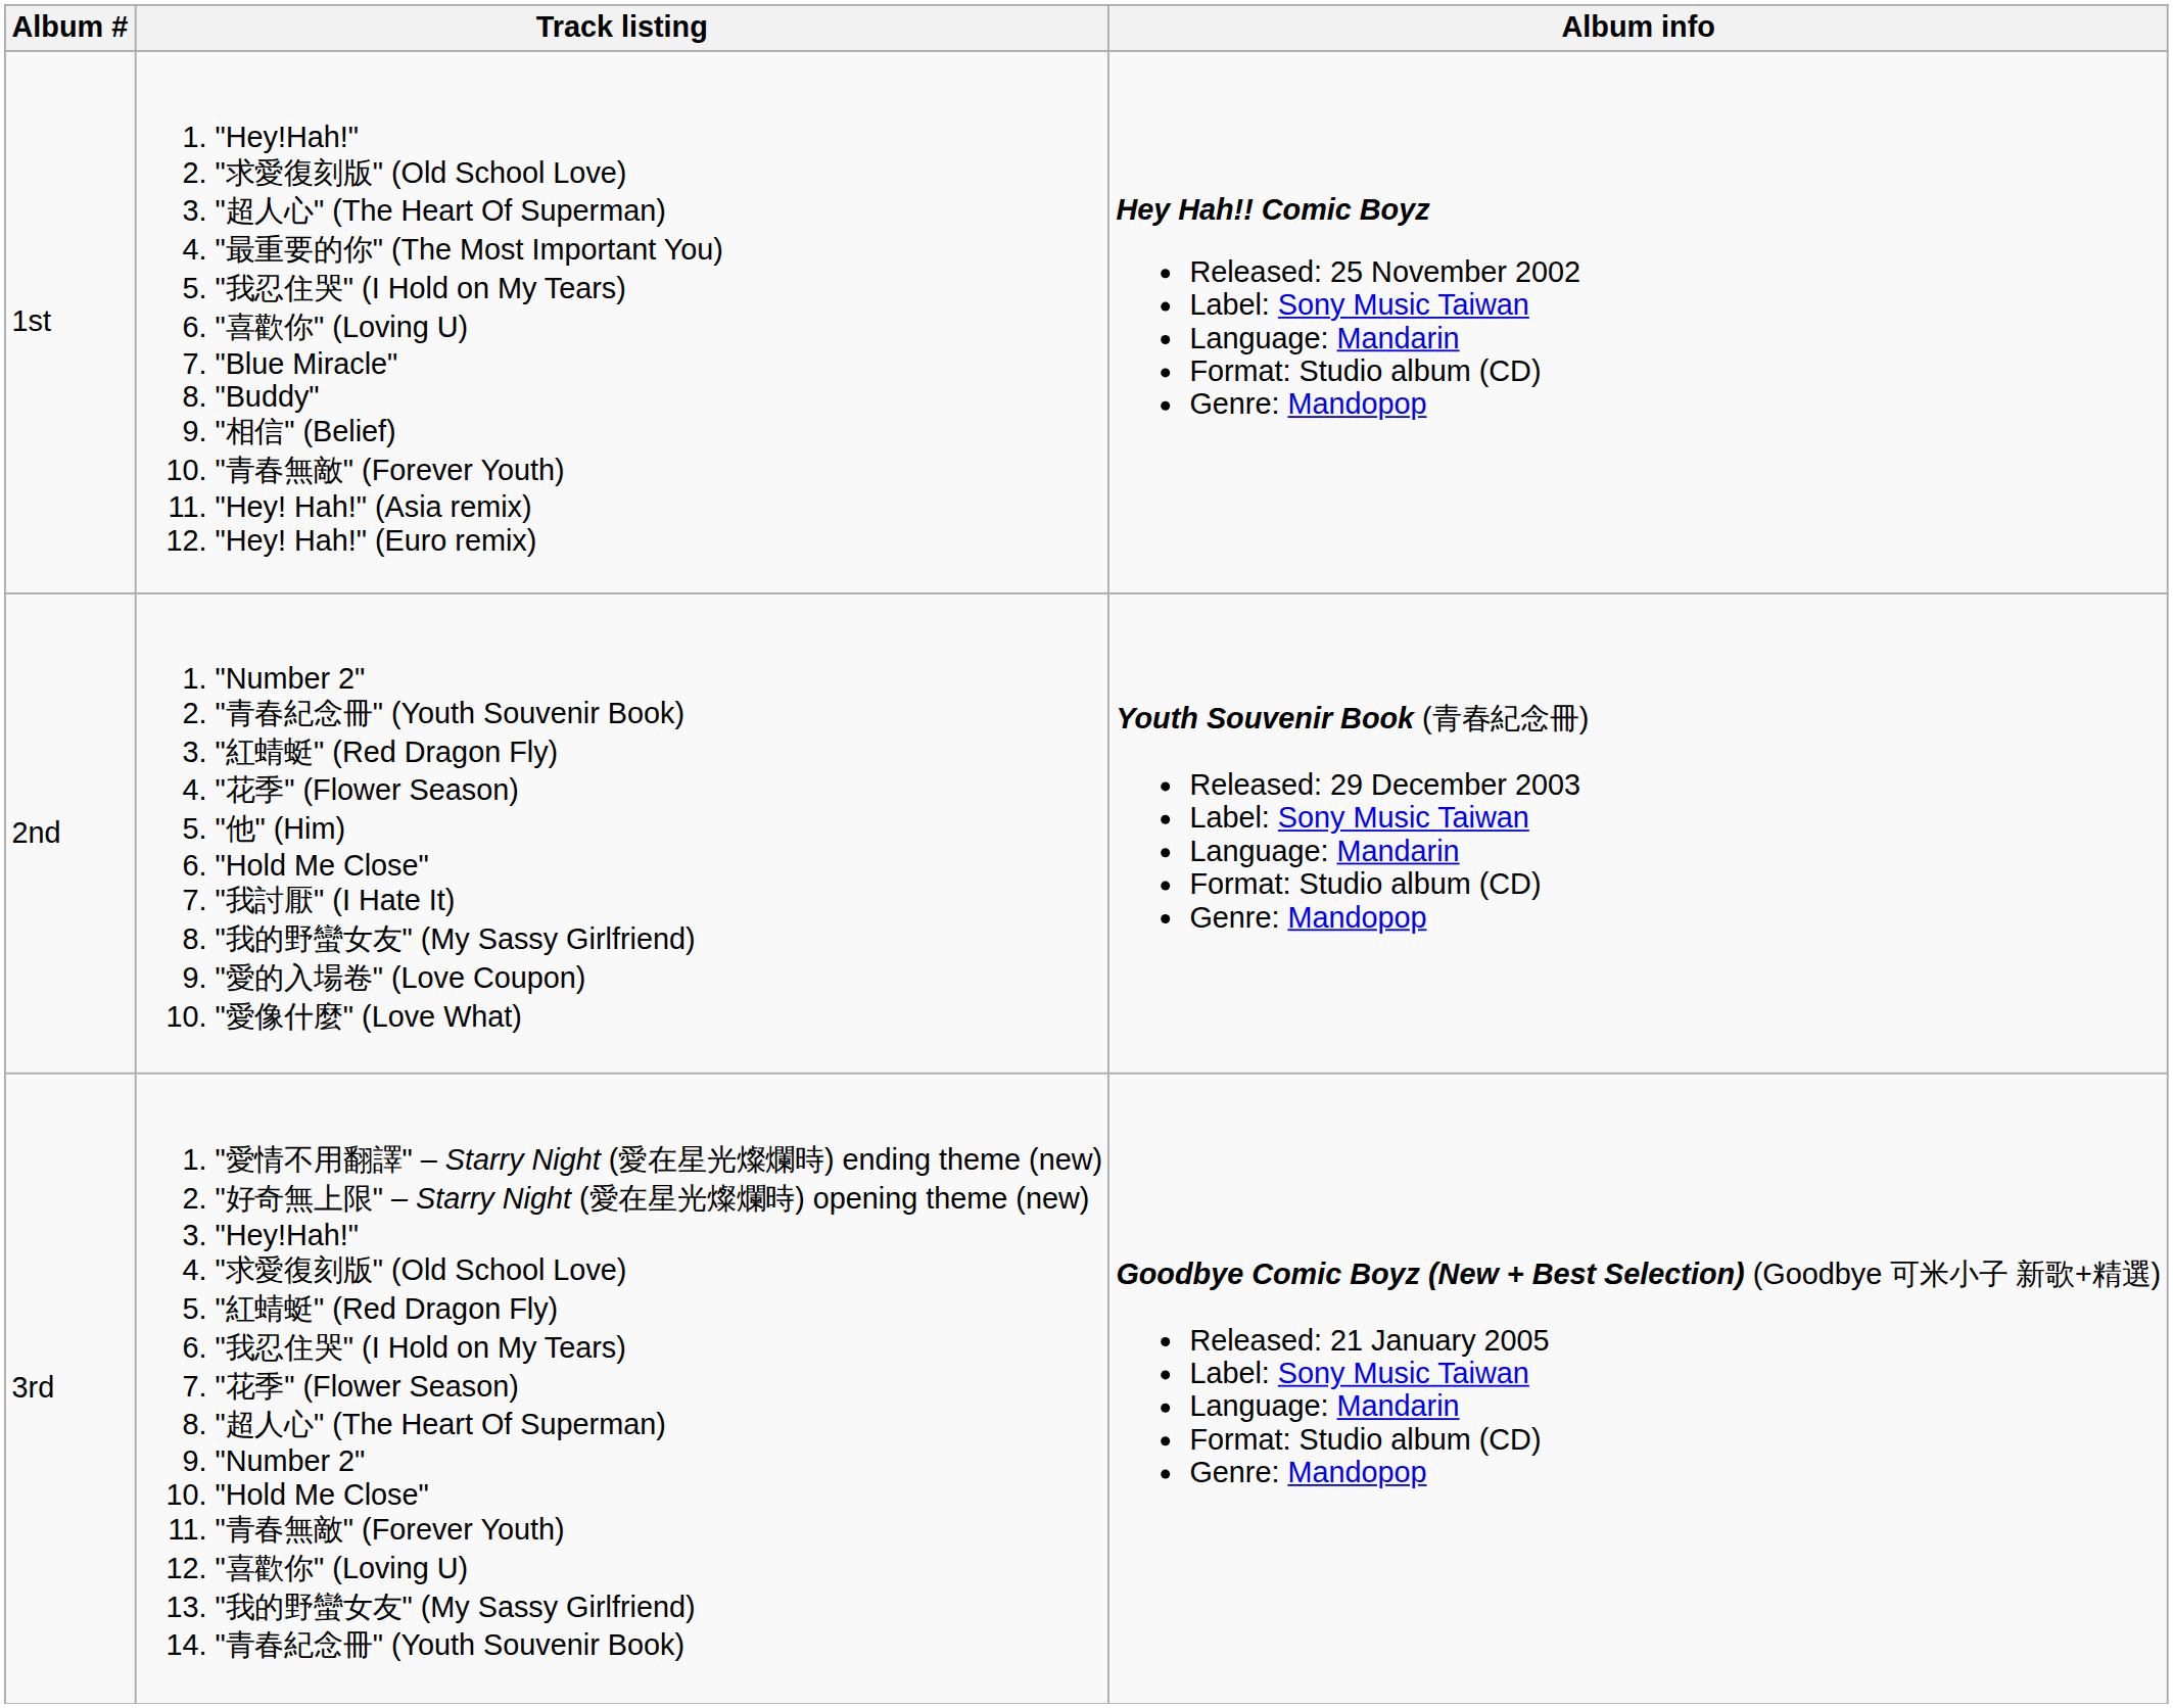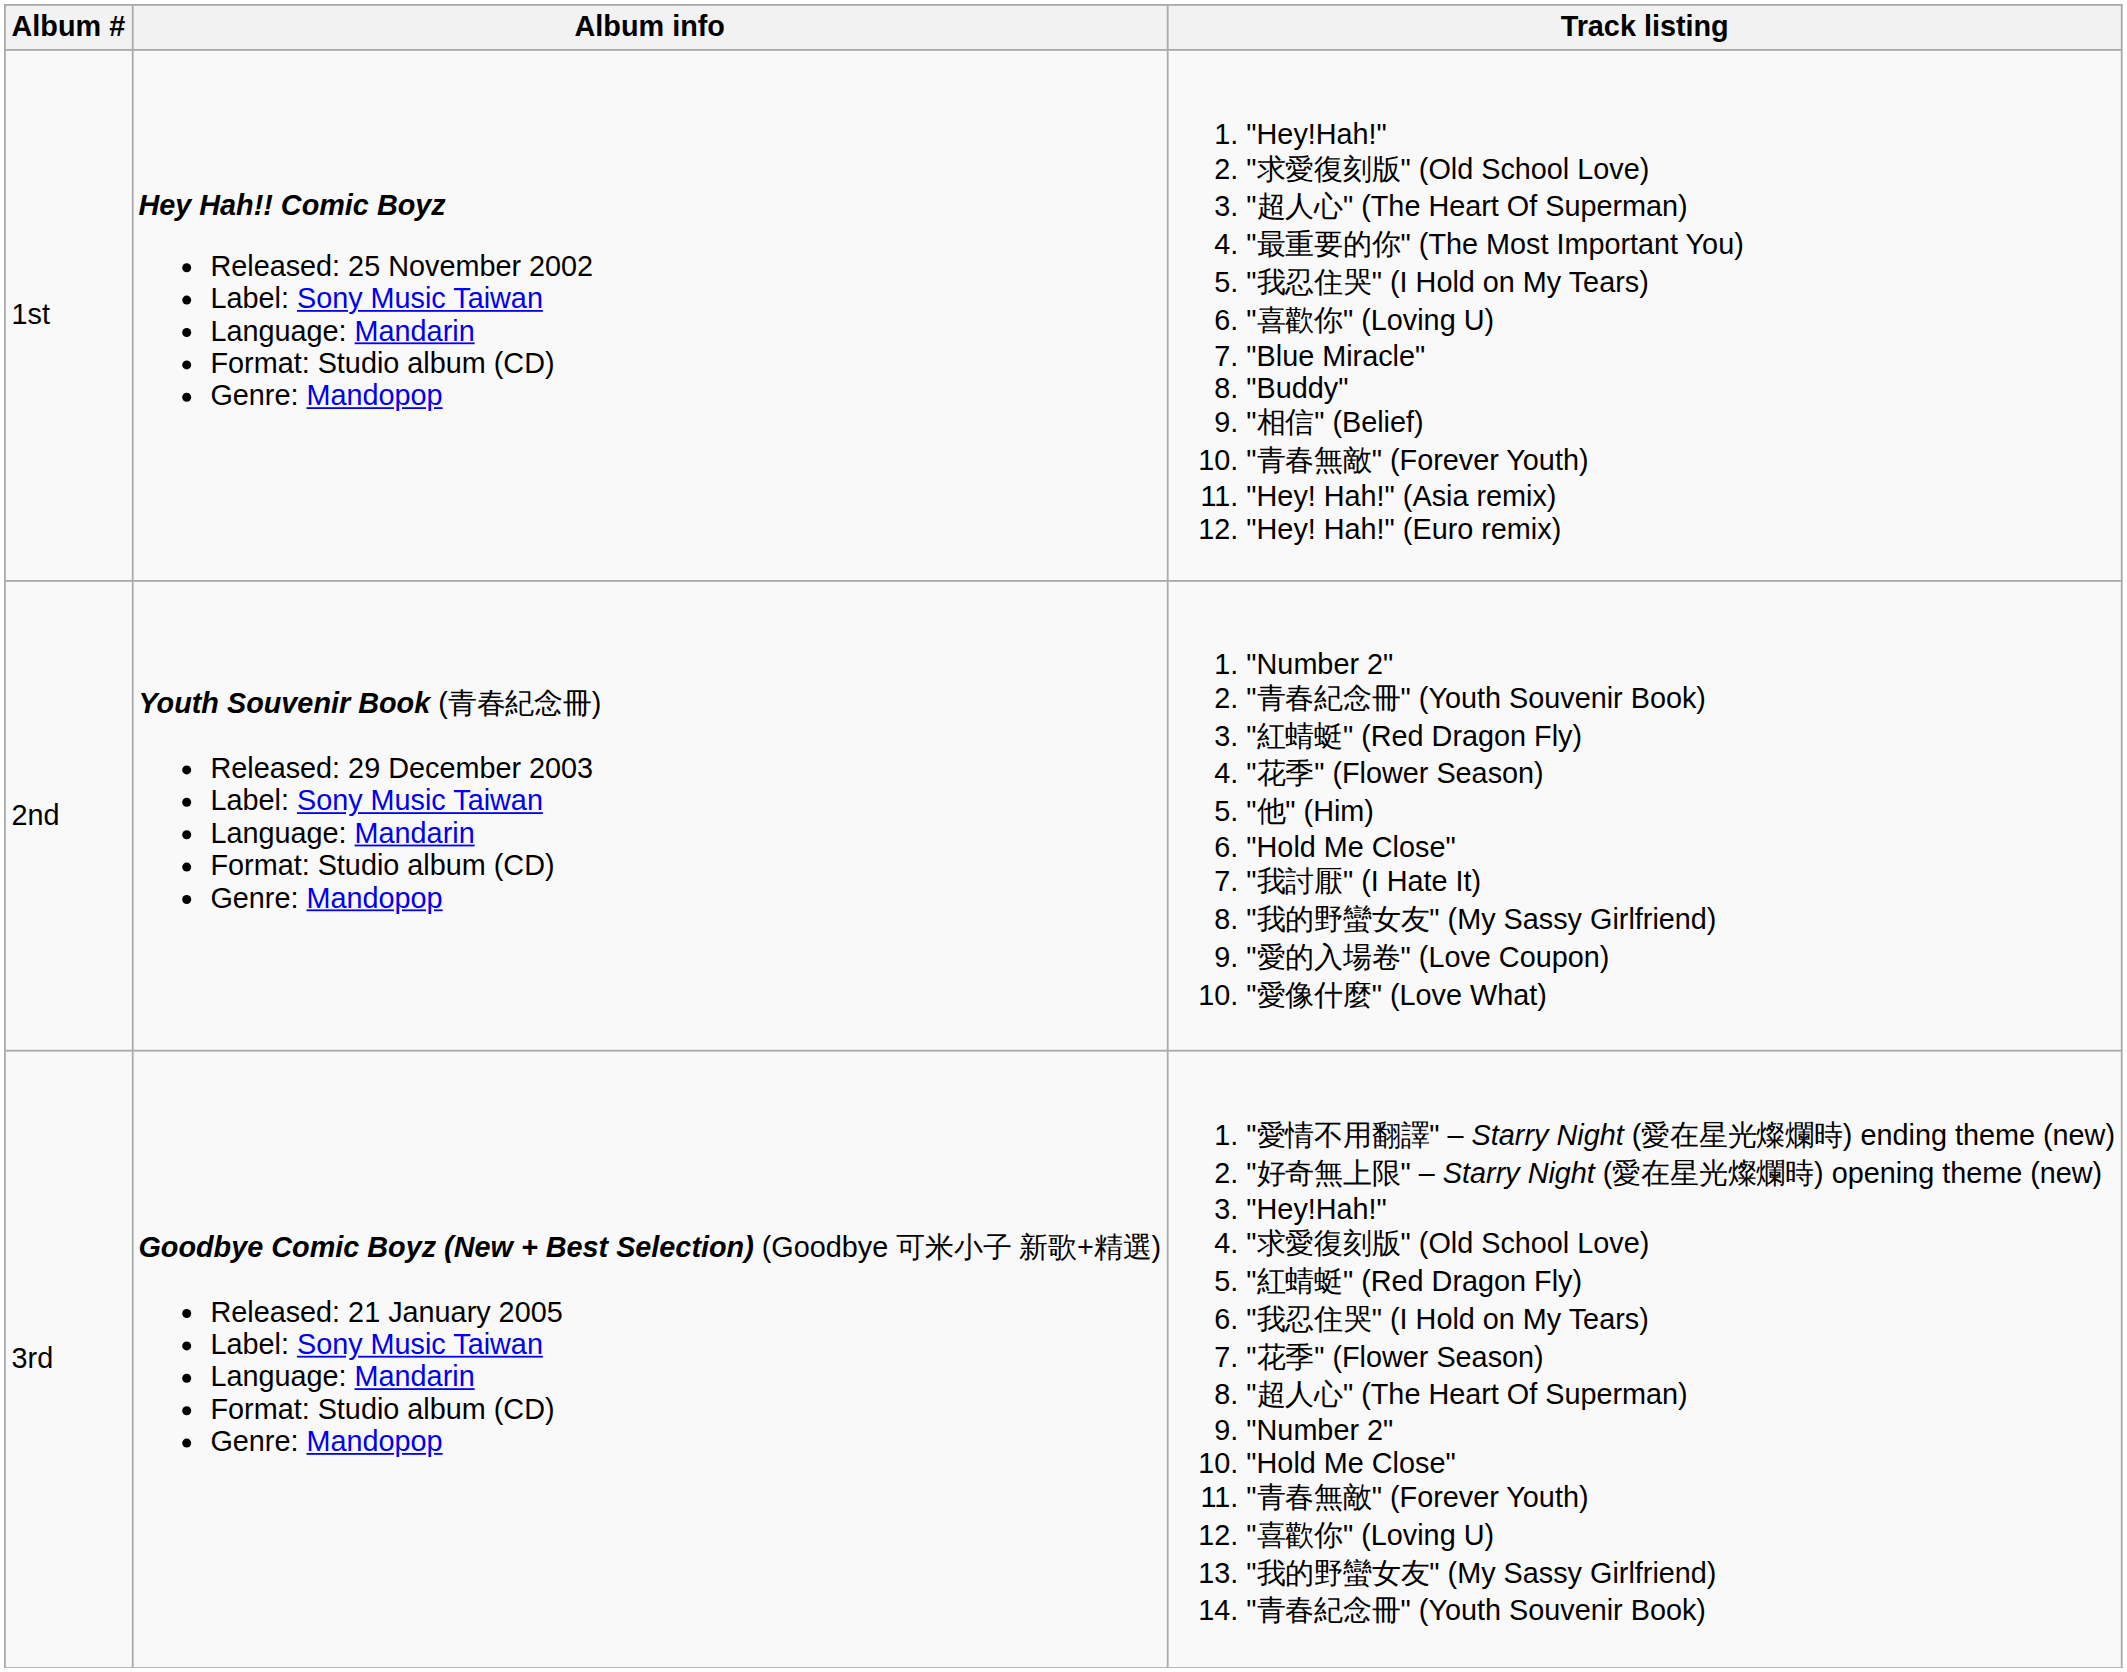columns swapped: Album info <-> Track listing
